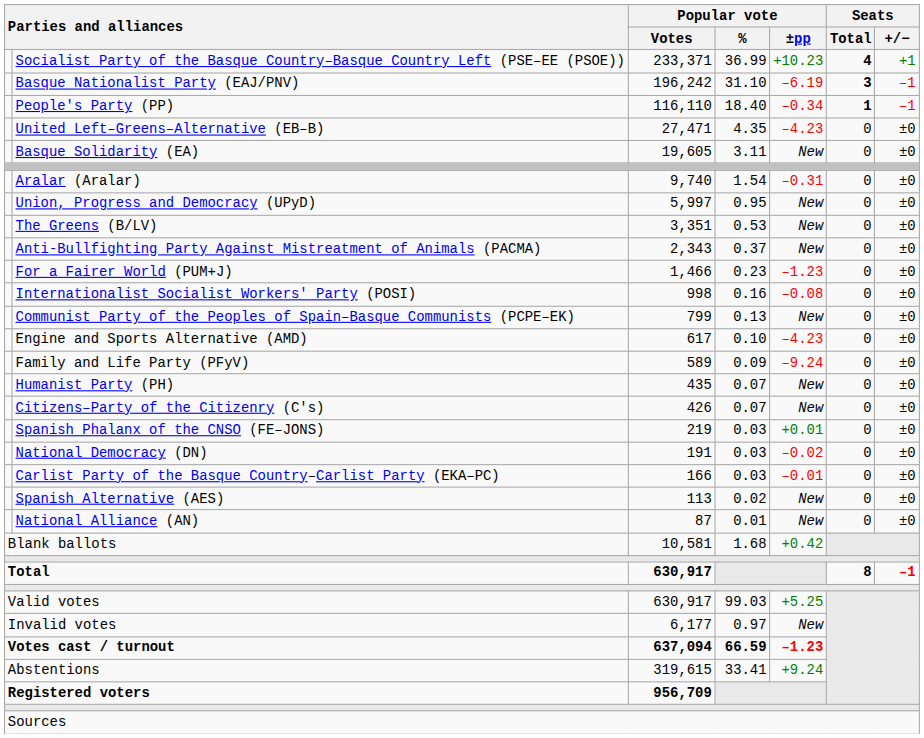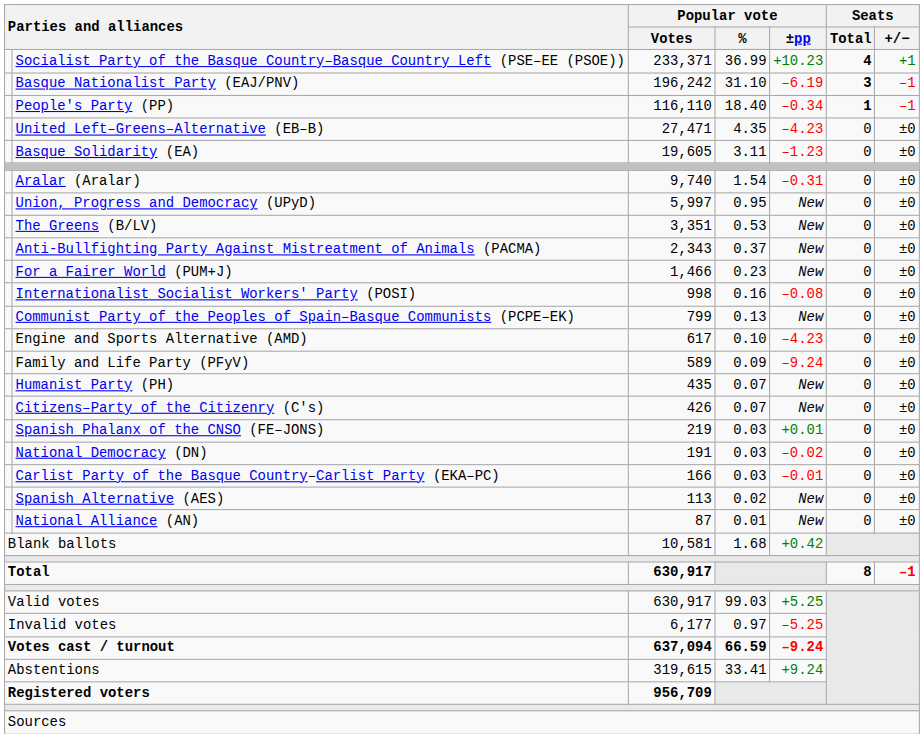Basque Solidarity (EA) | Popular vote / ±pp: New -> –1.23
For a Fairer World (PUM+J) | Popular vote / ±pp: –1.23 -> New
Invalid votes | Popular vote / ±pp: New -> –5.25
Votes cast / turnout | Popular vote / ±pp: –1.23 -> –9.24
